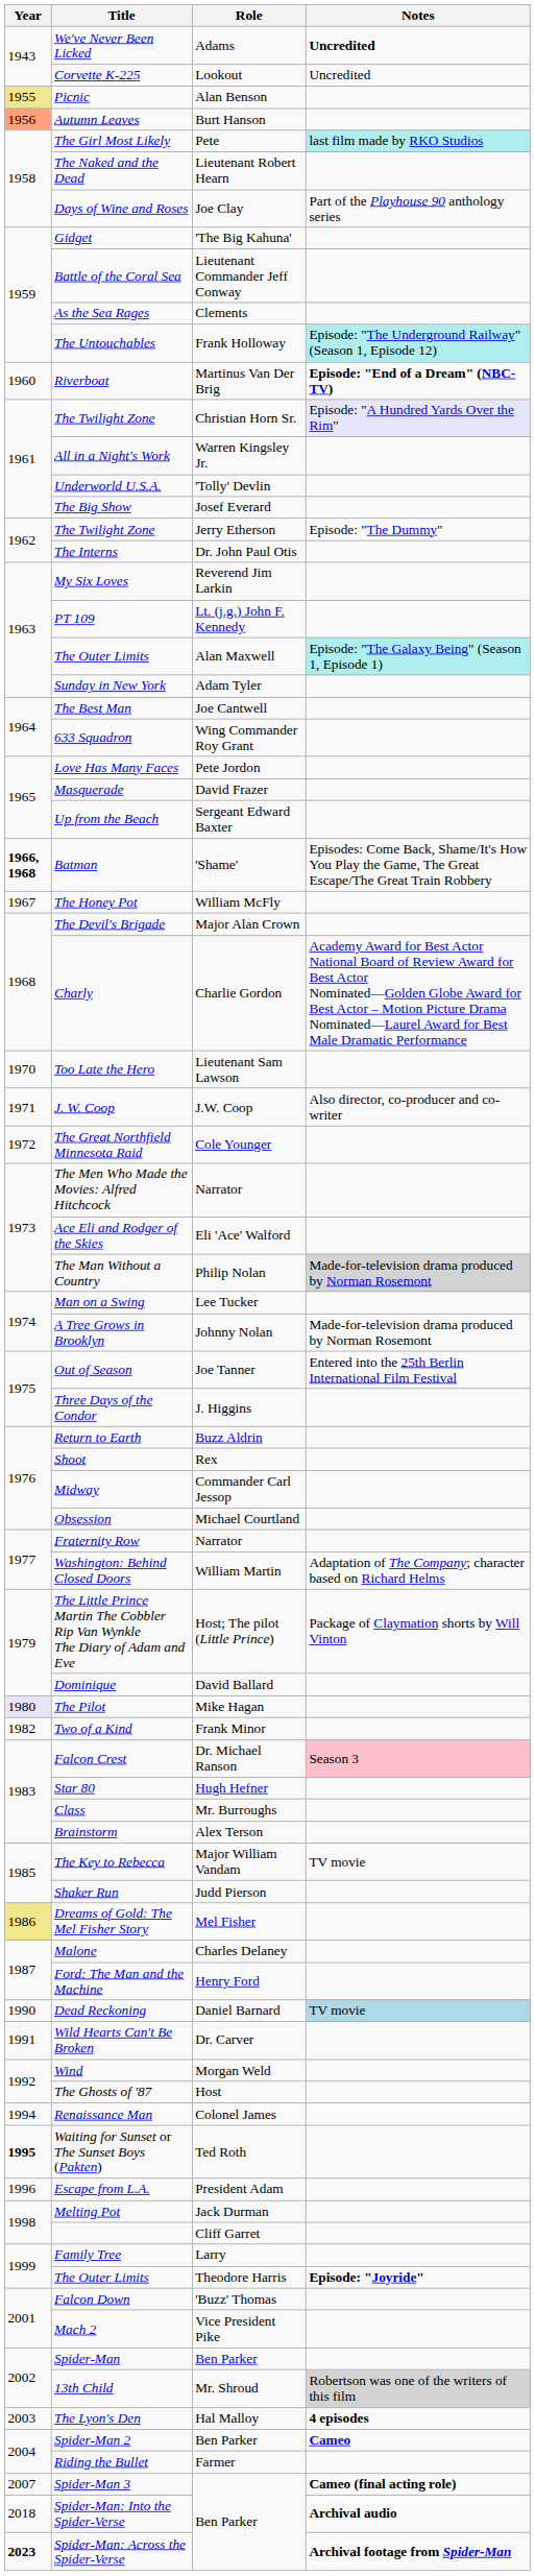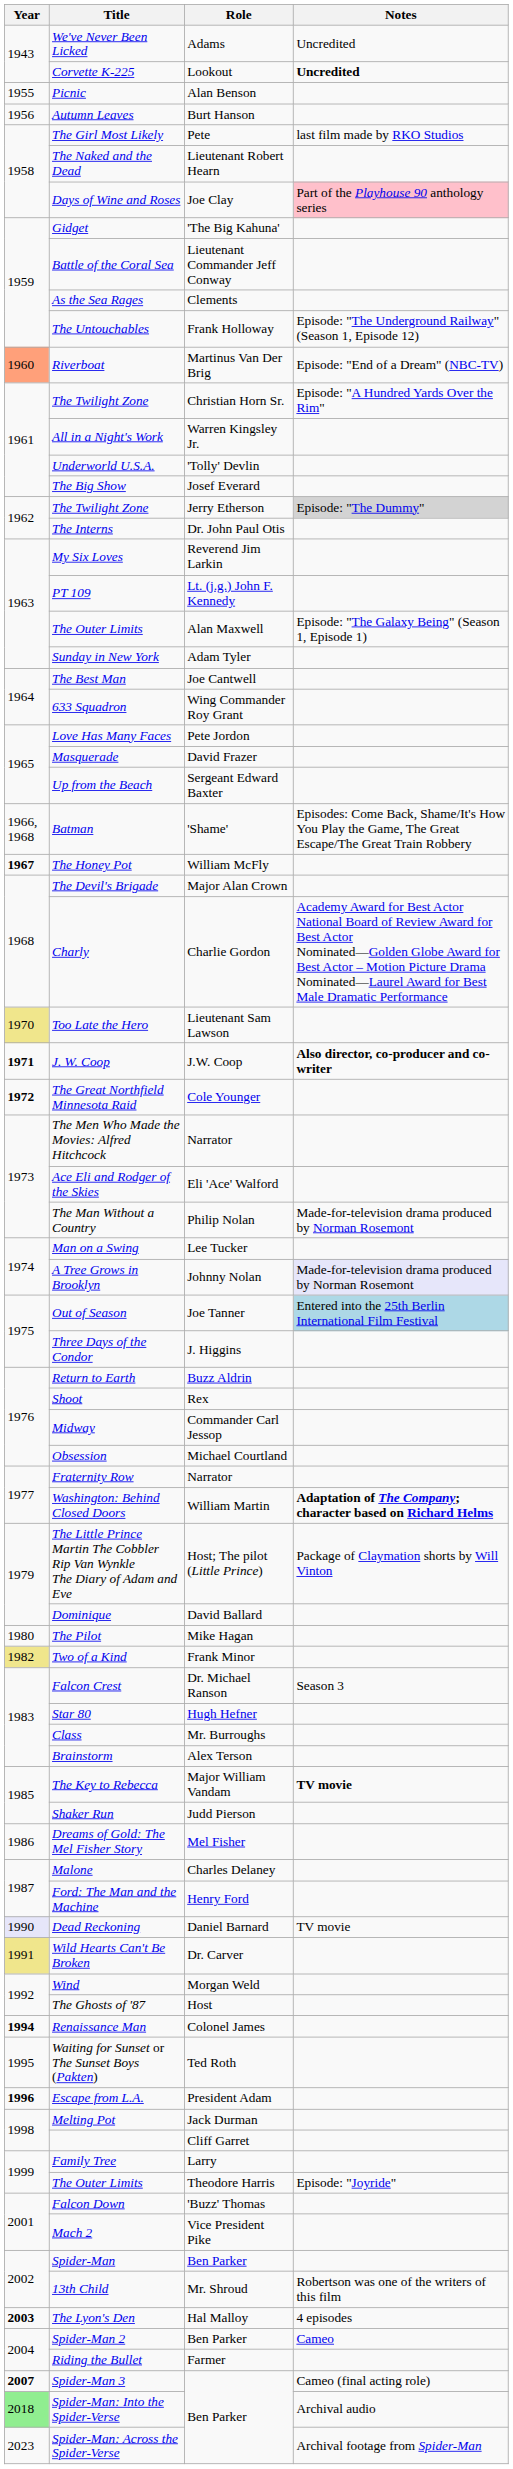We've Never Been Licked | Notes: bold -> normal
Corvette K-225 | Notes: normal -> bold
Picnic | Year: khaki background -> no background
Autumn Leaves | Year: lightsalmon background -> no background
The Girl Most Likely | Notes: paleturquoise background -> no background
Days of Wine and Roses | Notes: no background -> pink background
The Untouchables | Notes: paleturquoise background -> no background
Riverboat | Year: no background -> lightsalmon background
Riverboat | Notes: bold -> normal
The Twilight Zone / Christian Horn Sr. | Notes: lavender background -> no background
The Twilight Zone / Jerry Etherson | Notes: no background -> lightgrey background
The Outer Limits / Alan Maxwell | Notes: paleturquoise background -> no background
Batman | Year: bold -> normal
The Honey Pot | Year: normal -> bold
Too Late the Hero | Year: no background -> khaki background
J. W. Coop | Year: normal -> bold
J. W. Coop | Notes: normal -> bold
The Great Northfield Minnesota Raid | Year: normal -> bold
The Man Without a Country | Notes: lightgrey background -> no background
A Tree Grows in Brooklyn | Notes: no background -> lavender background
Out of Season | Notes: no background -> lightblue background
Washington: Behind Closed Doors | Notes: normal -> bold
The Pilot | Year: lavender background -> no background
Two of a Kind | Year: no background -> khaki background
Falcon Crest | Notes: pink background -> no background
The Key to Rebecca | Notes: normal -> bold
Dreams of Gold: The Mel Fisher Story | Year: khaki background -> no background
Dead Reckoning | Year: no background -> lavender background
Dead Reckoning | Notes: lightblue background -> no background
Wild Hearts Can't Be Broken | Year: no background -> khaki background
Renaissance Man | Year: normal -> bold
Waiting for Sunset or The Sunset Boys (Pakten) | Year: bold -> normal
Escape from L.A. | Year: normal -> bold
The Outer Limits / Theodore Harris | Notes: bold -> normal
13th Child | Notes: lightgrey background -> no background
The Lyon's Den | Year: normal -> bold
The Lyon's Den | Notes: bold -> normal
Spider-Man 2 | Notes: bold -> normal
Spider-Man 3 | Year: normal -> bold
Spider-Man 3 | Notes: bold -> normal
Spider-Man: Into the Spider-Verse | Year: no background -> lightgreen background
Spider-Man: Into the Spider-Verse | Notes: bold -> normal
Spider-Man: Across the Spider-Verse | Year: bold -> normal
Spider-Man: Across the Spider-Verse | Notes: bold -> normal
